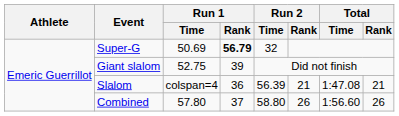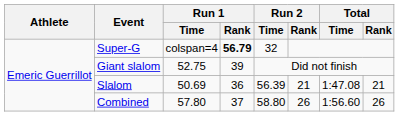Super-G | Run 1 / Time: 50.69 -> colspan=4
Slalom | Run 1 / Time: colspan=4 -> 50.69
